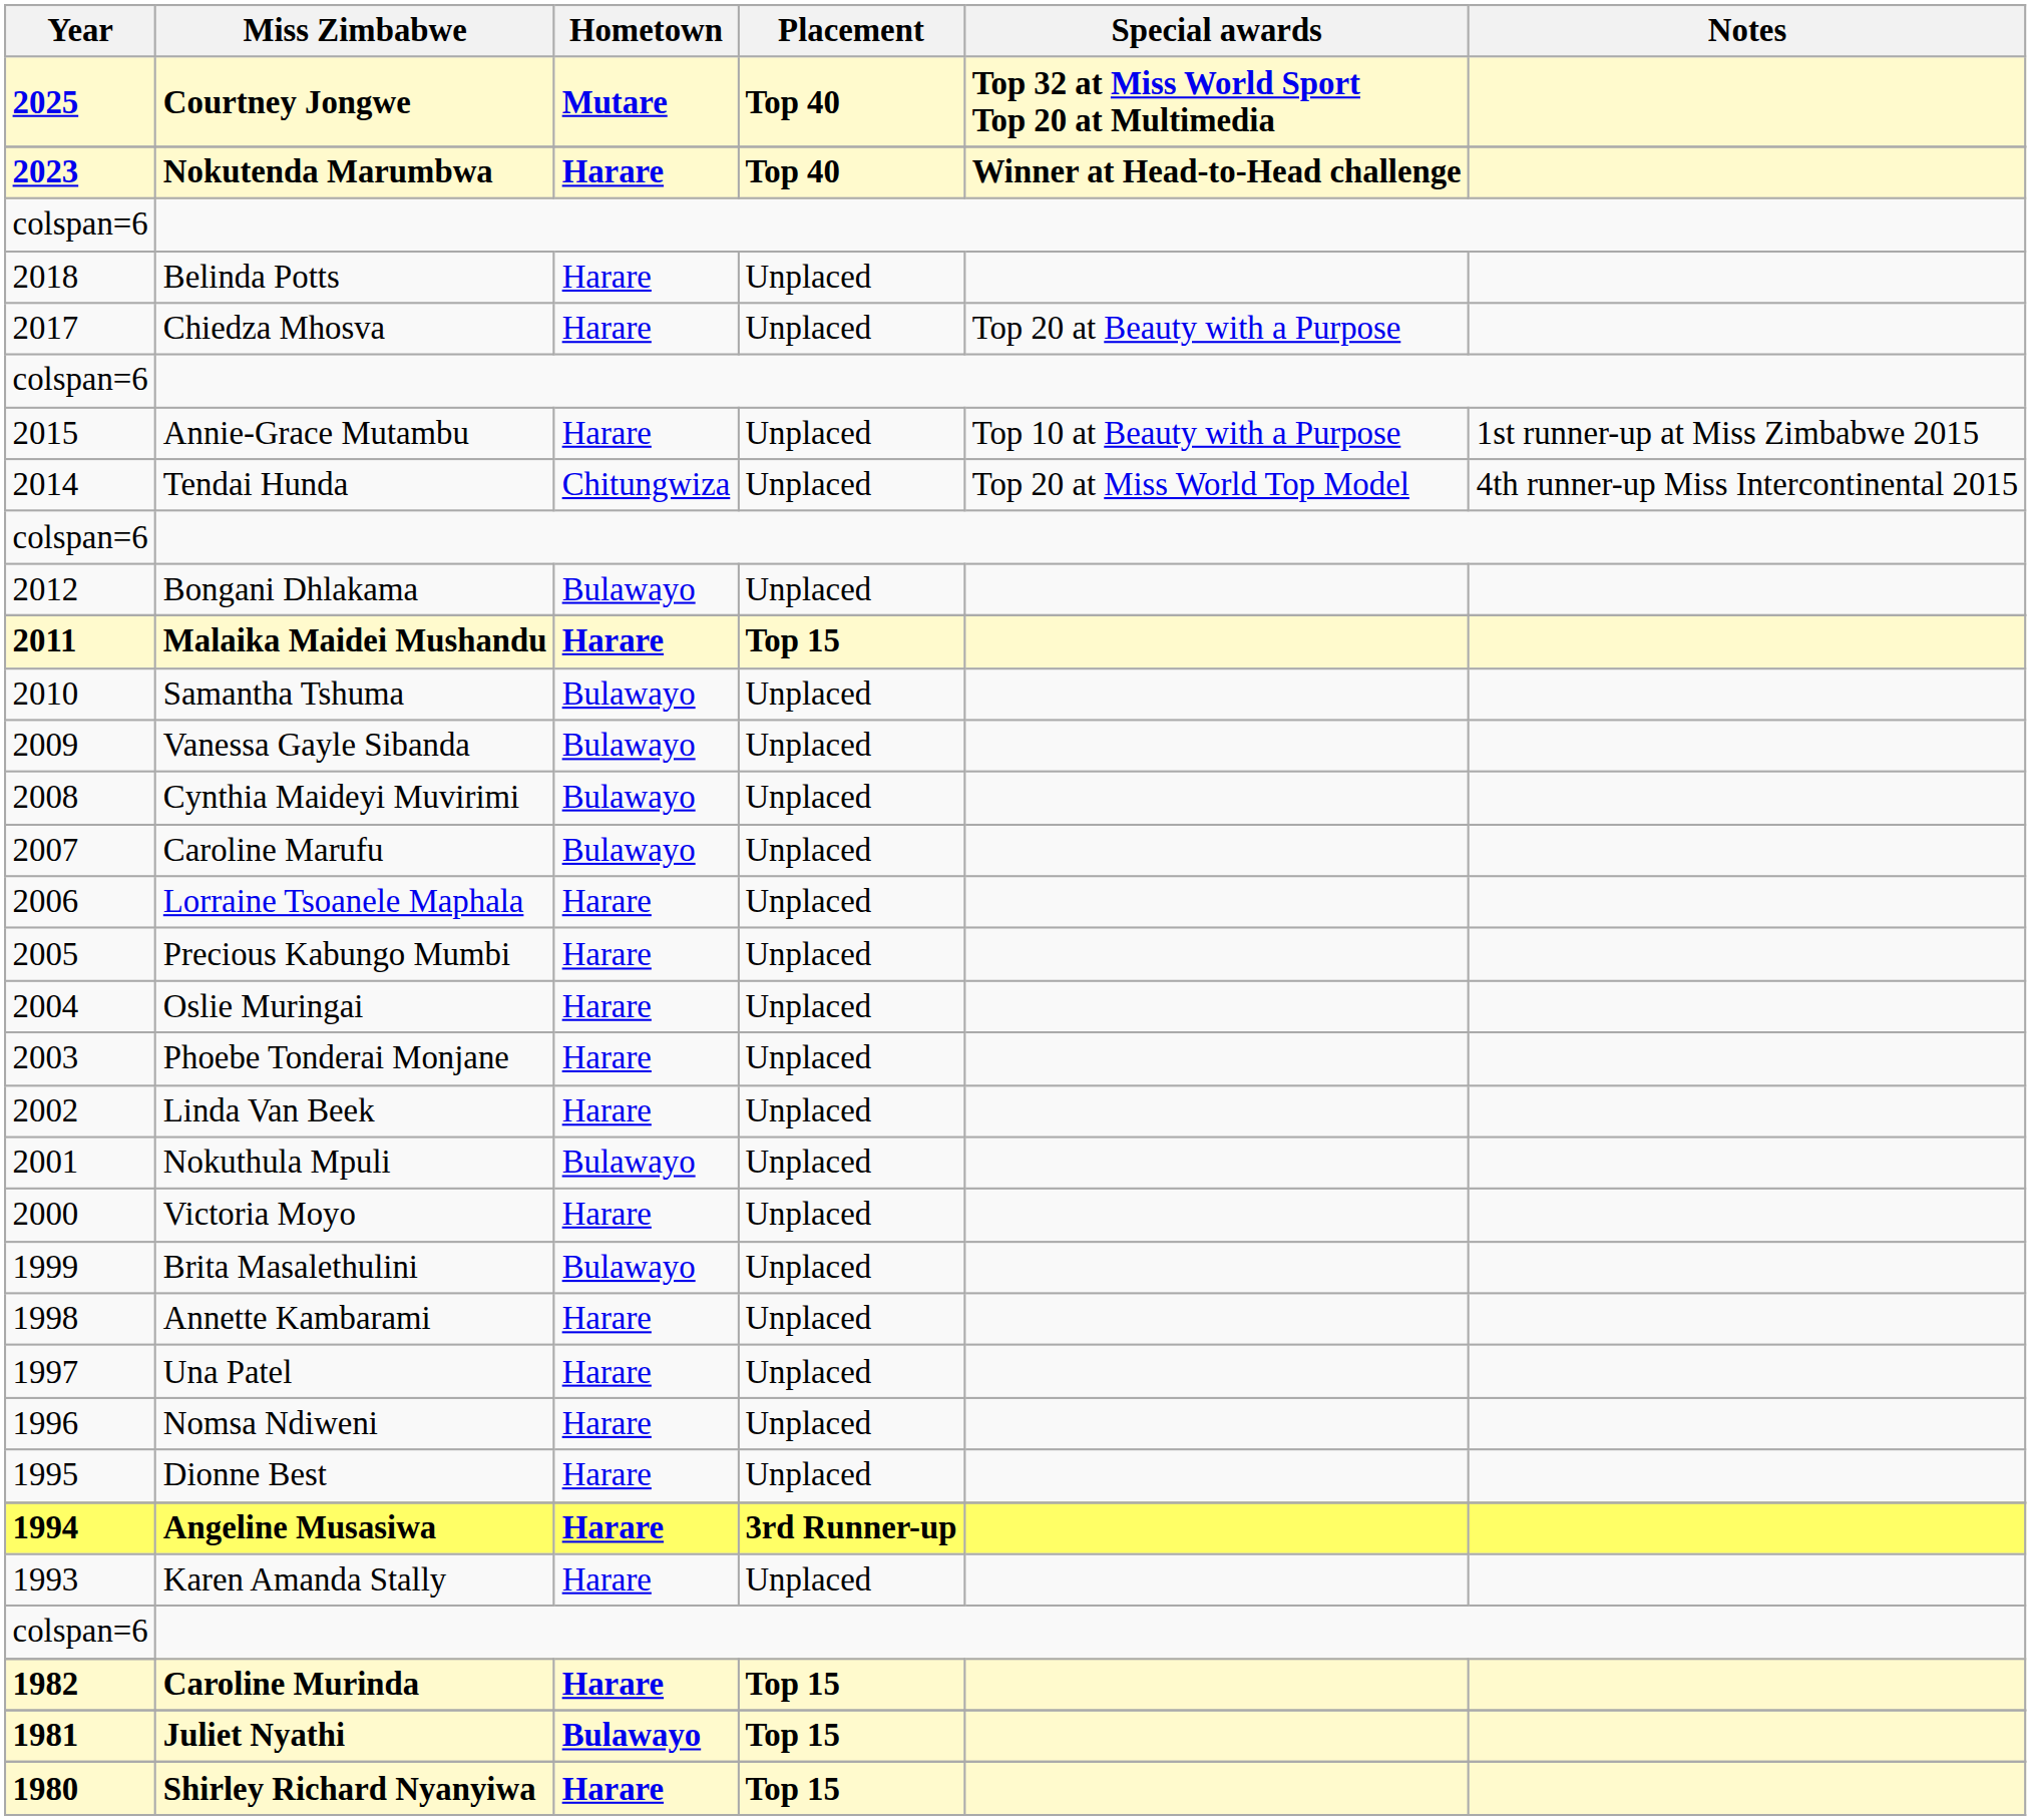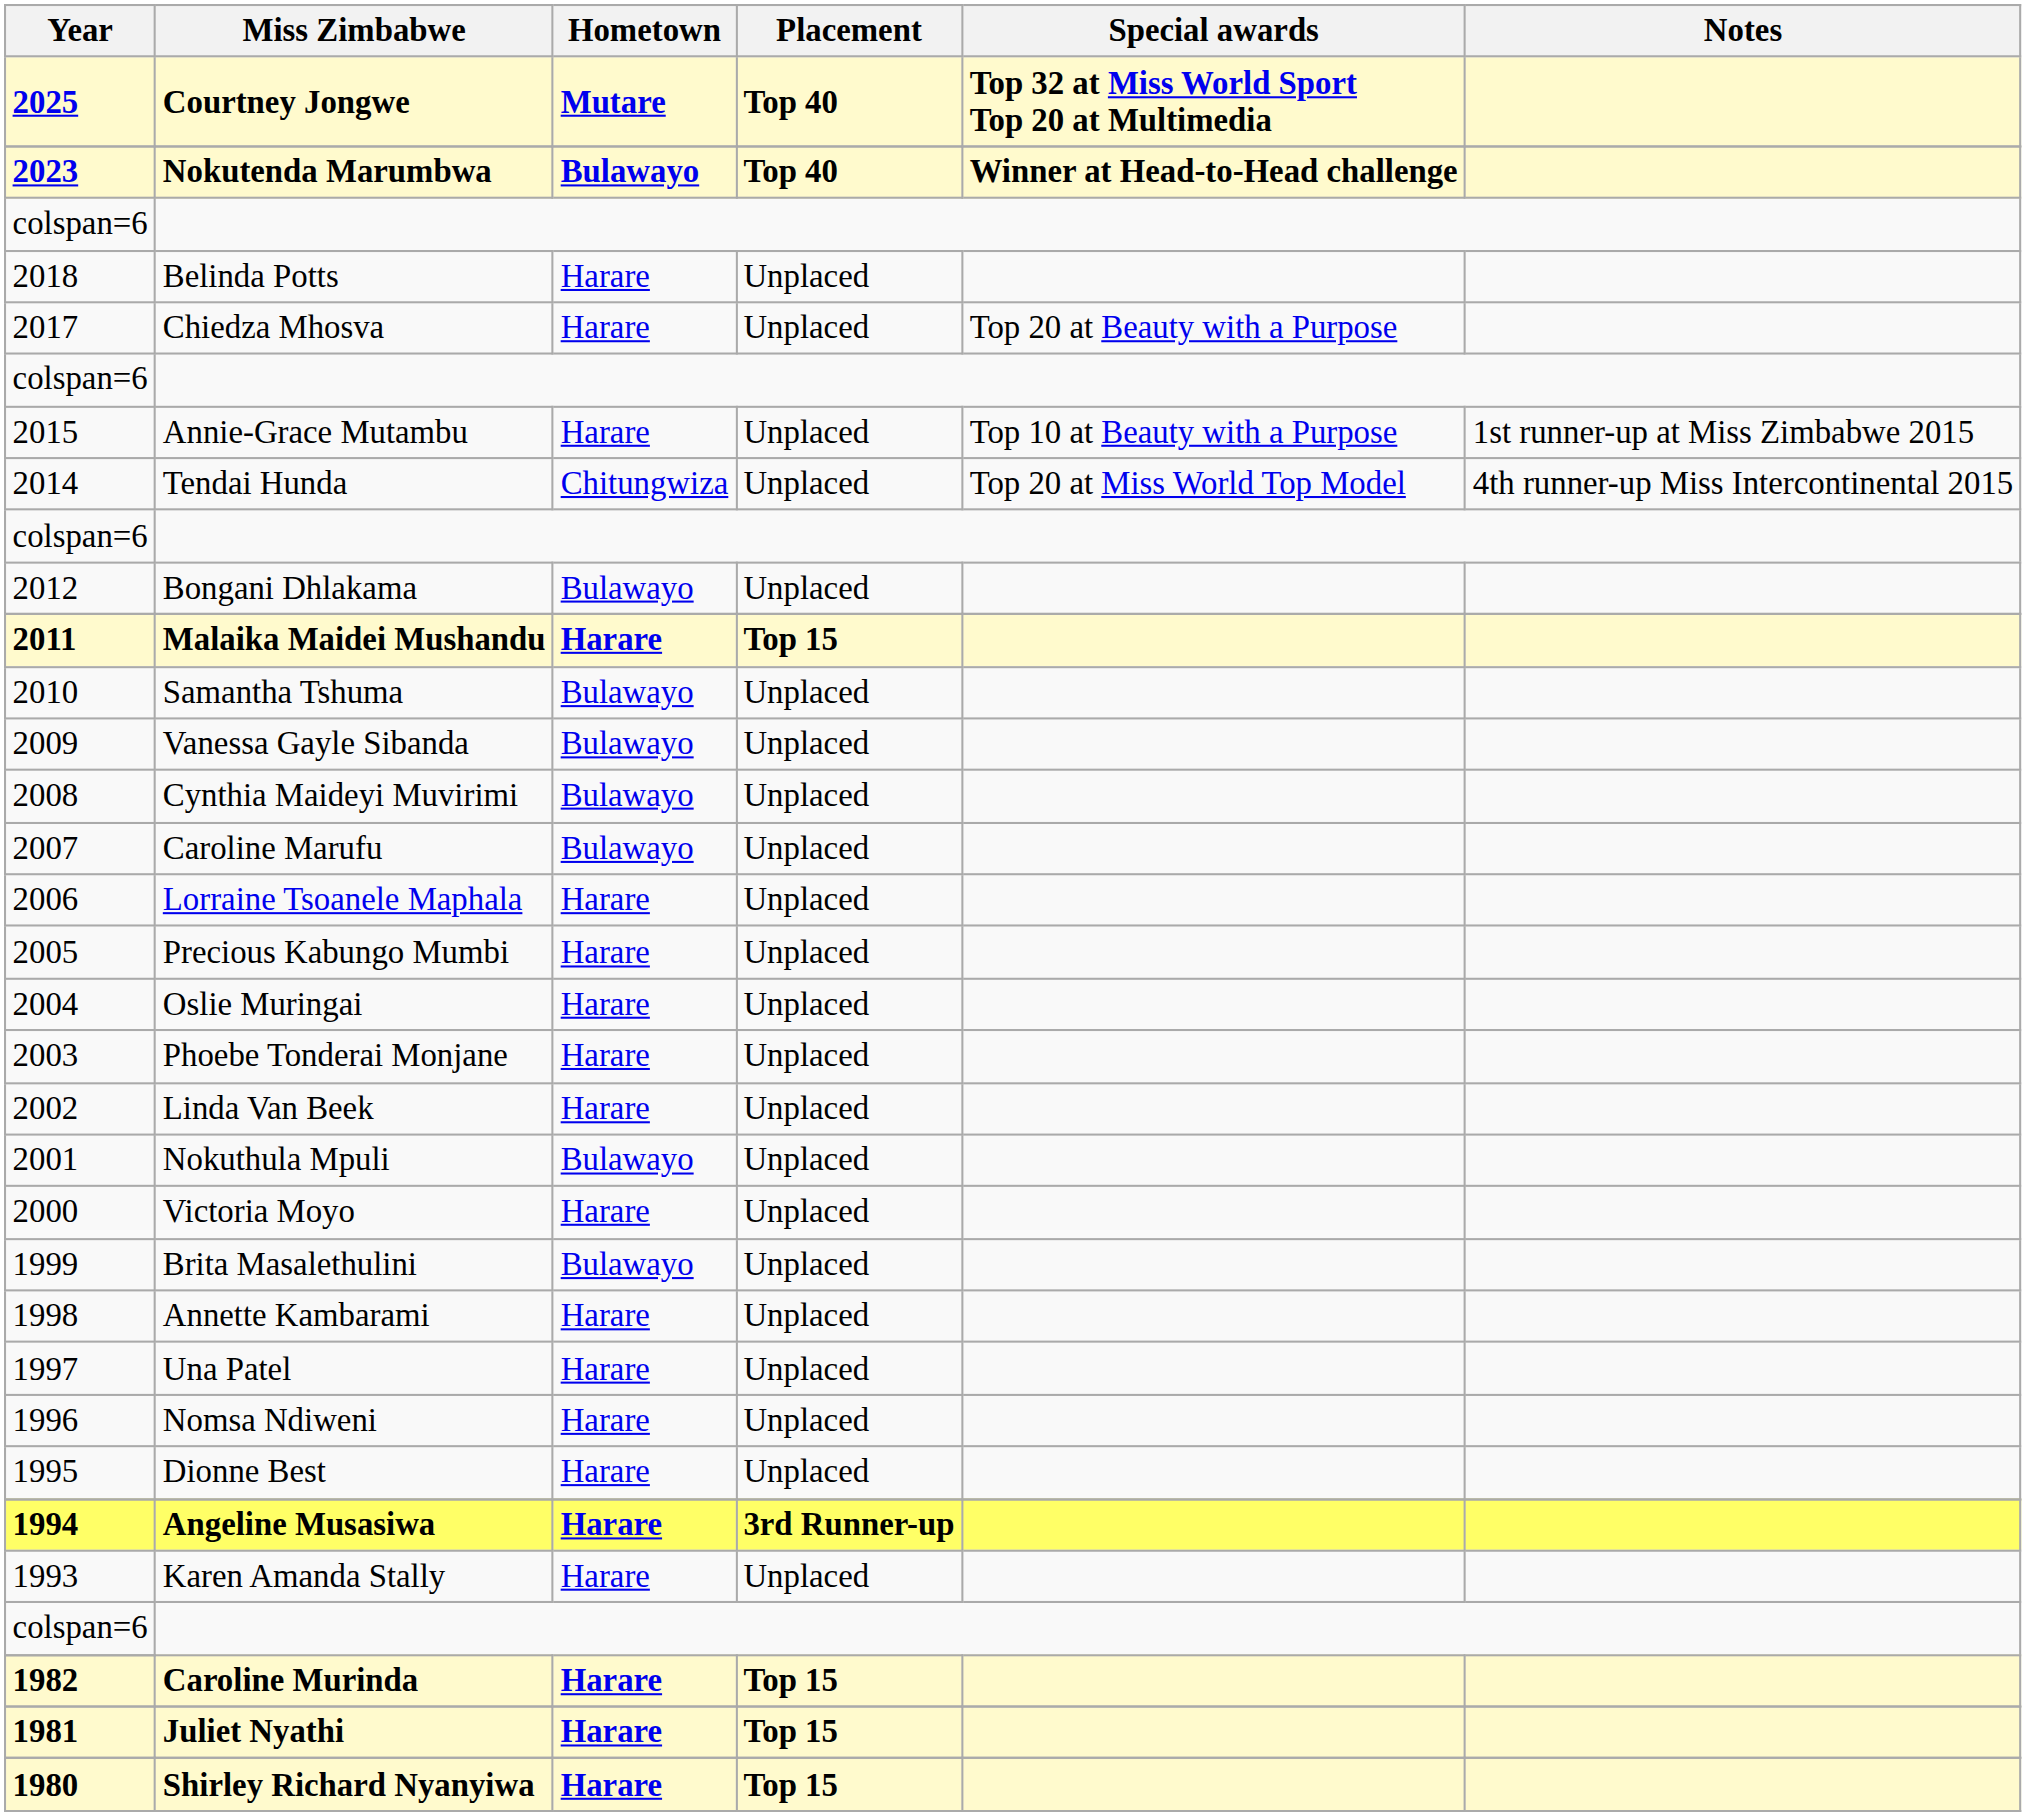Nokutenda Marumbwa | Hometown: Harare -> Bulawayo
Juliet Nyathi | Hometown: Bulawayo -> Harare
